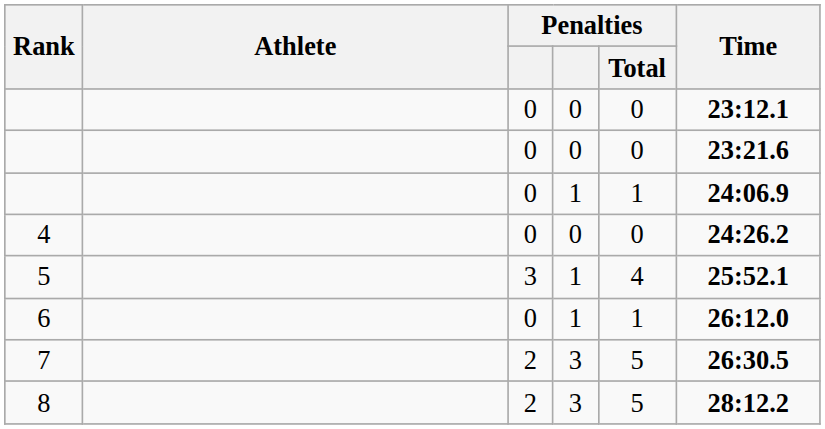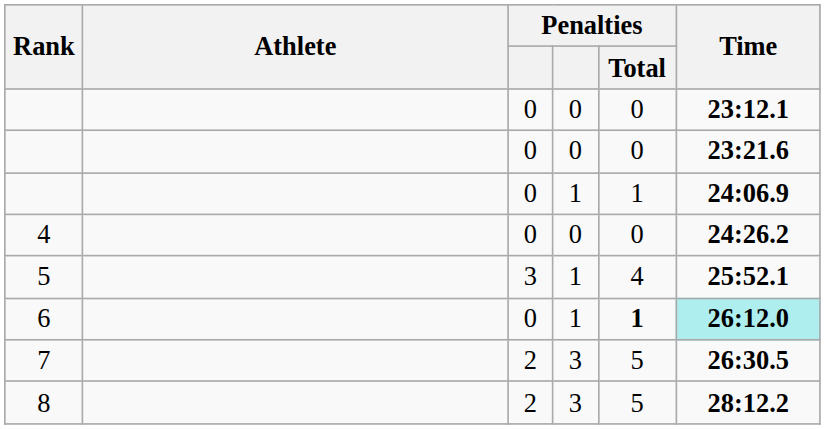6 | Penalties / Total: normal -> bold
6 | Time: no background -> paleturquoise background
